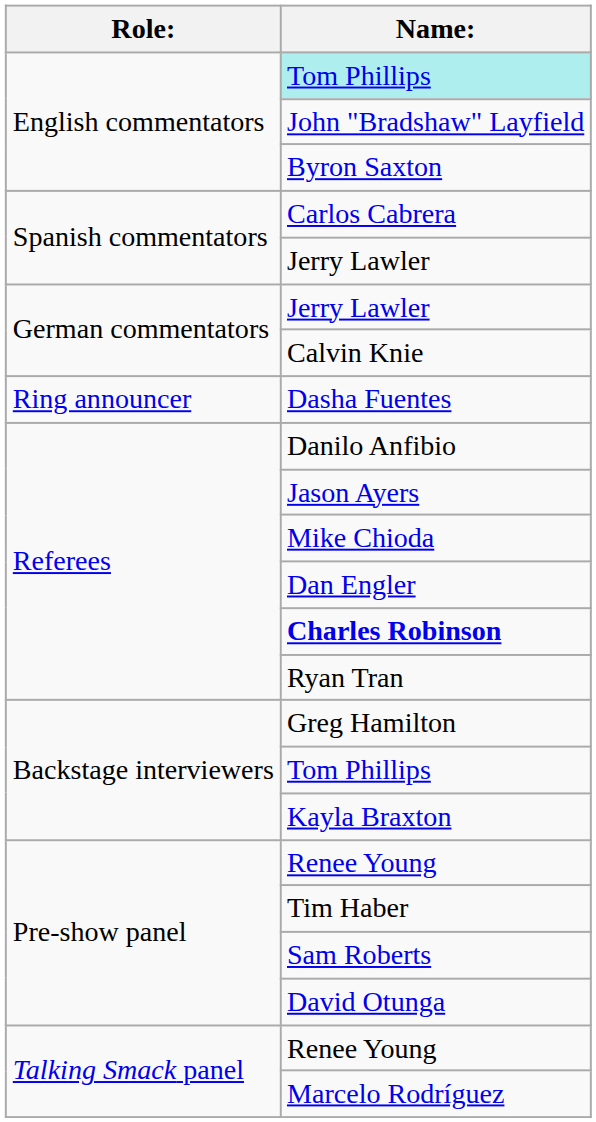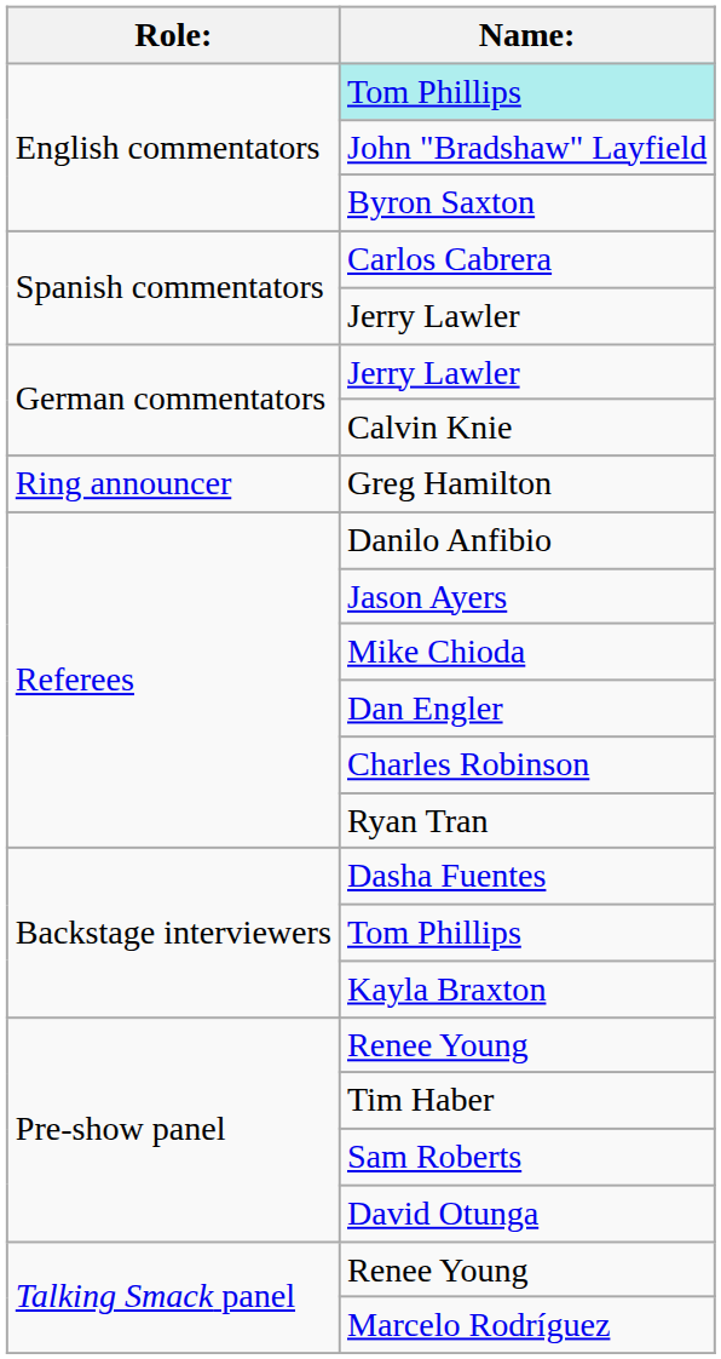row 9 | Name:: Dasha Fuentes -> Greg Hamilton
row 14 | Name:: bold -> normal
row 16 | Name:: Greg Hamilton -> Dasha Fuentes
